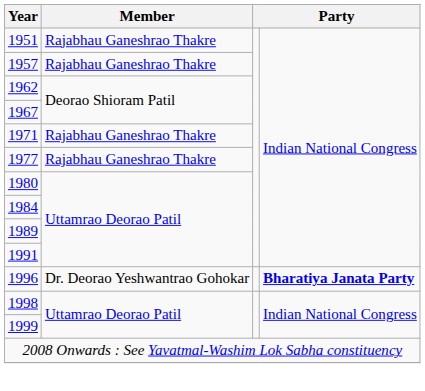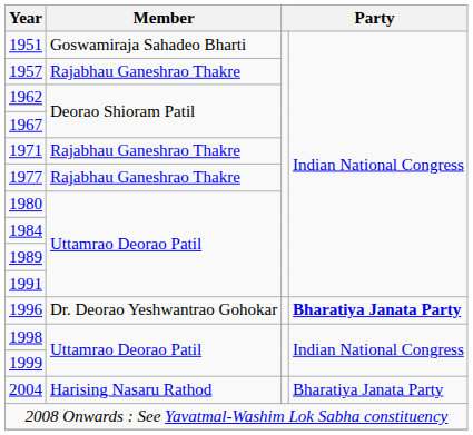1951 | Member: Rajabhau Ganeshrao Thakre -> Goswamiraja Sahadeo Bharti
+ row: 2004 | Harising Nasaru Rathod | Bharatiya Janata Party
